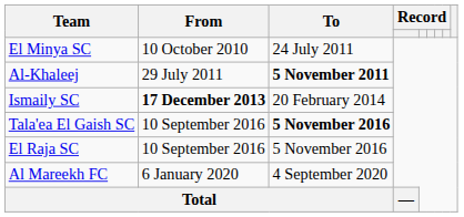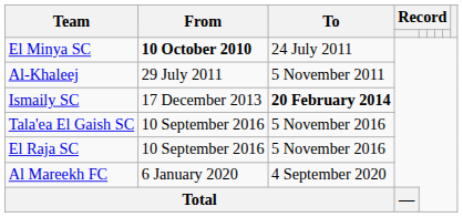El Minya SC | From: normal -> bold
Al-Khaleej | To: bold -> normal
Ismaily SC | From: bold -> normal
Ismaily SC | To: normal -> bold
Tala'ea El Gaish SC | To: bold -> normal
